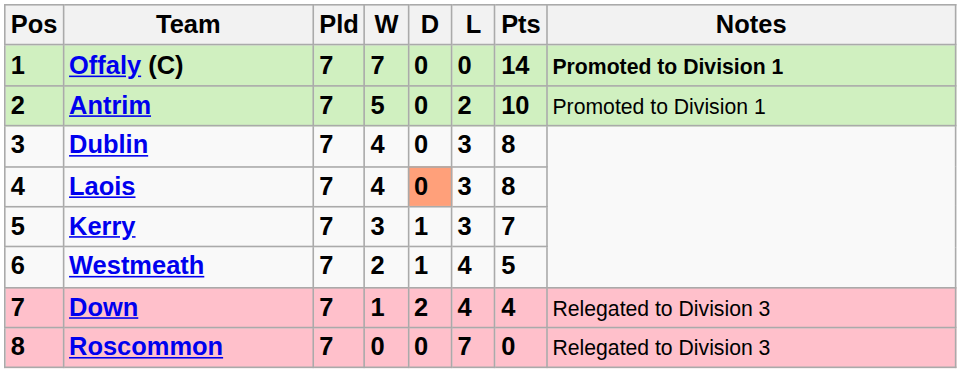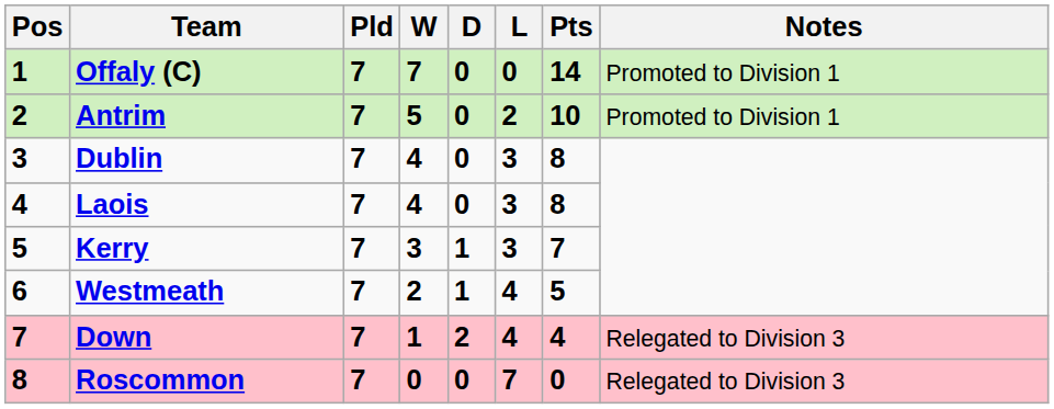Offaly (C) | Notes: bold -> normal
Laois | D: lightsalmon background -> no background
